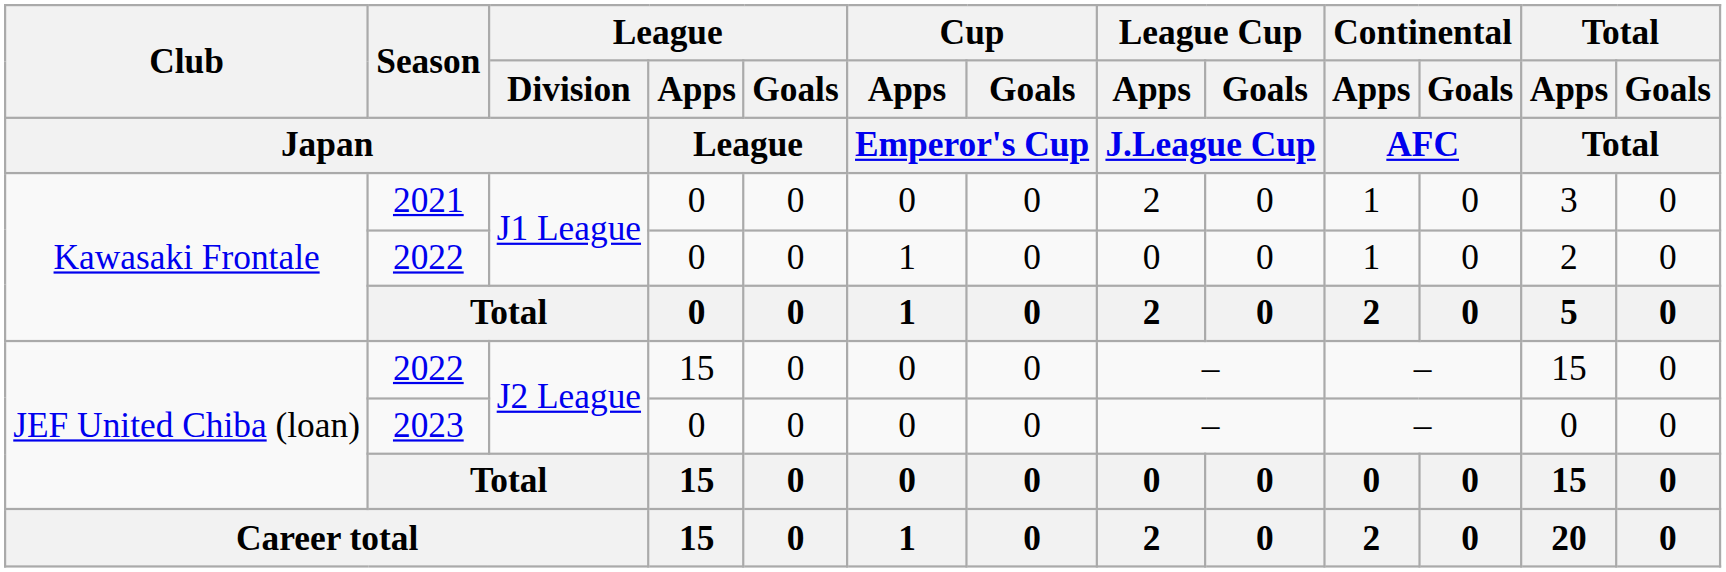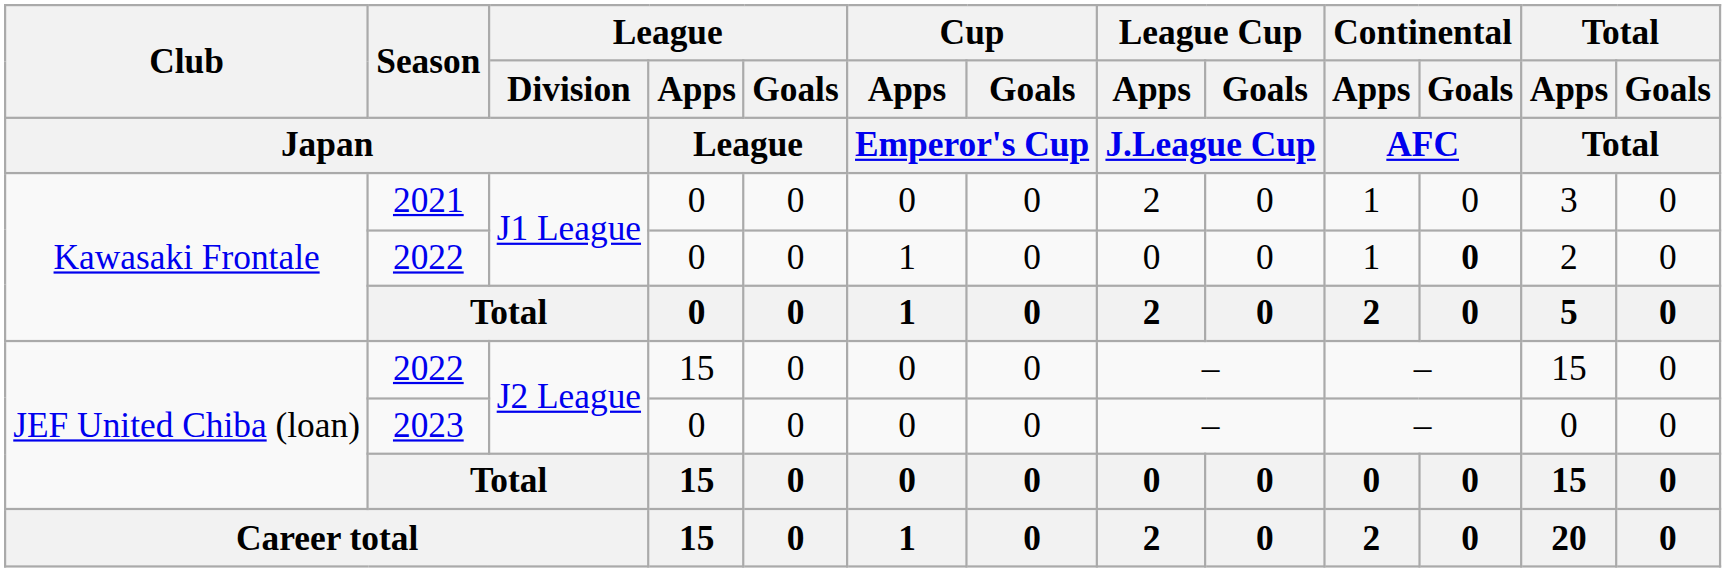Kawasaki Frontale / 2022 | Continental / Goals / AFC: normal -> bold
